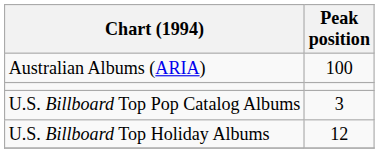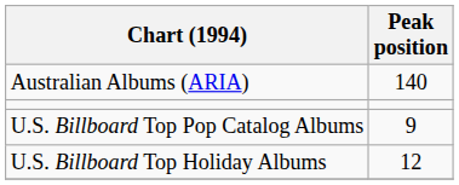row 2 | Peak position: 100 -> 140
row 4 | Peak position: 3 -> 9
